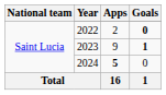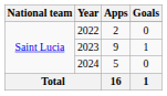2022 | Goals: bold -> normal
2023 | Goals: bold -> normal
2024 | Apps: bold -> normal
